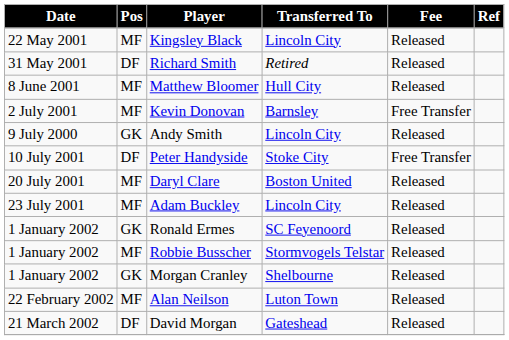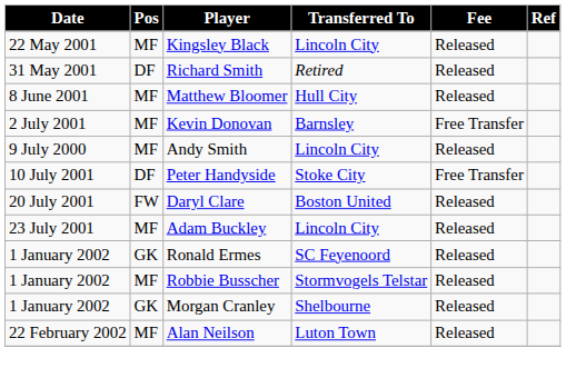Andy Smith | Pos: GK -> MF
Daryl Clare | Pos: MF -> FW
- row: 21 March 2002 | DF | David Morgan | Gateshead | Released
